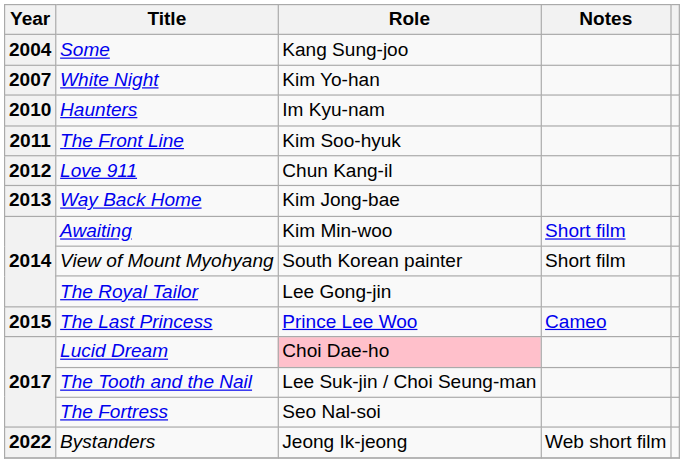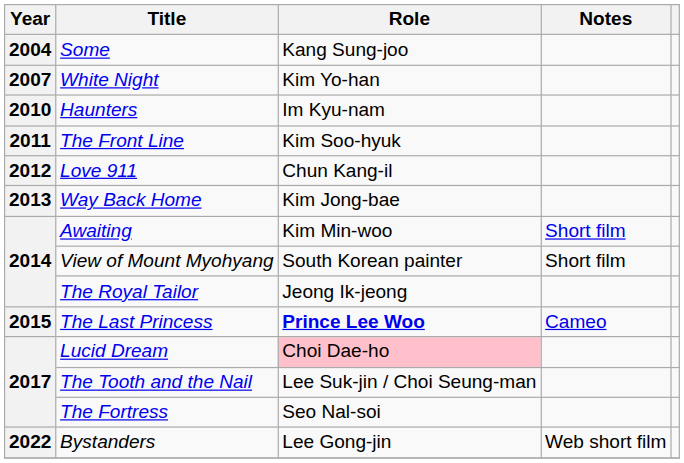The Royal Tailor | Role: Lee Gong-jin -> Jeong Ik-jeong
The Last Princess | Role: normal -> bold
Bystanders | Role: Jeong Ik-jeong -> Lee Gong-jin
